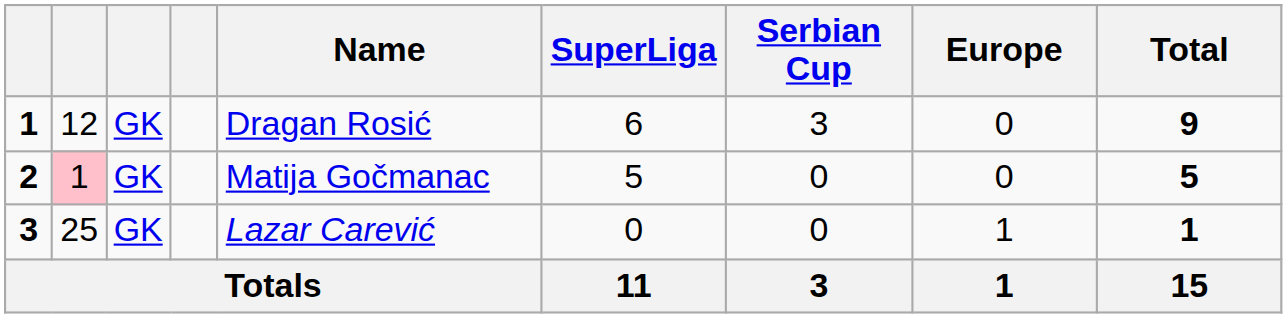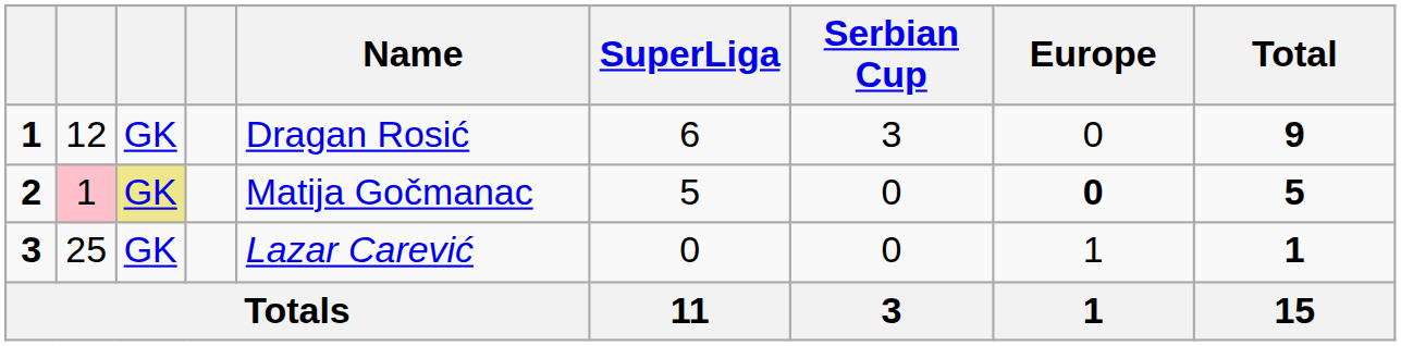2 | column 3: no background -> khaki background
2 | Europe: normal -> bold
